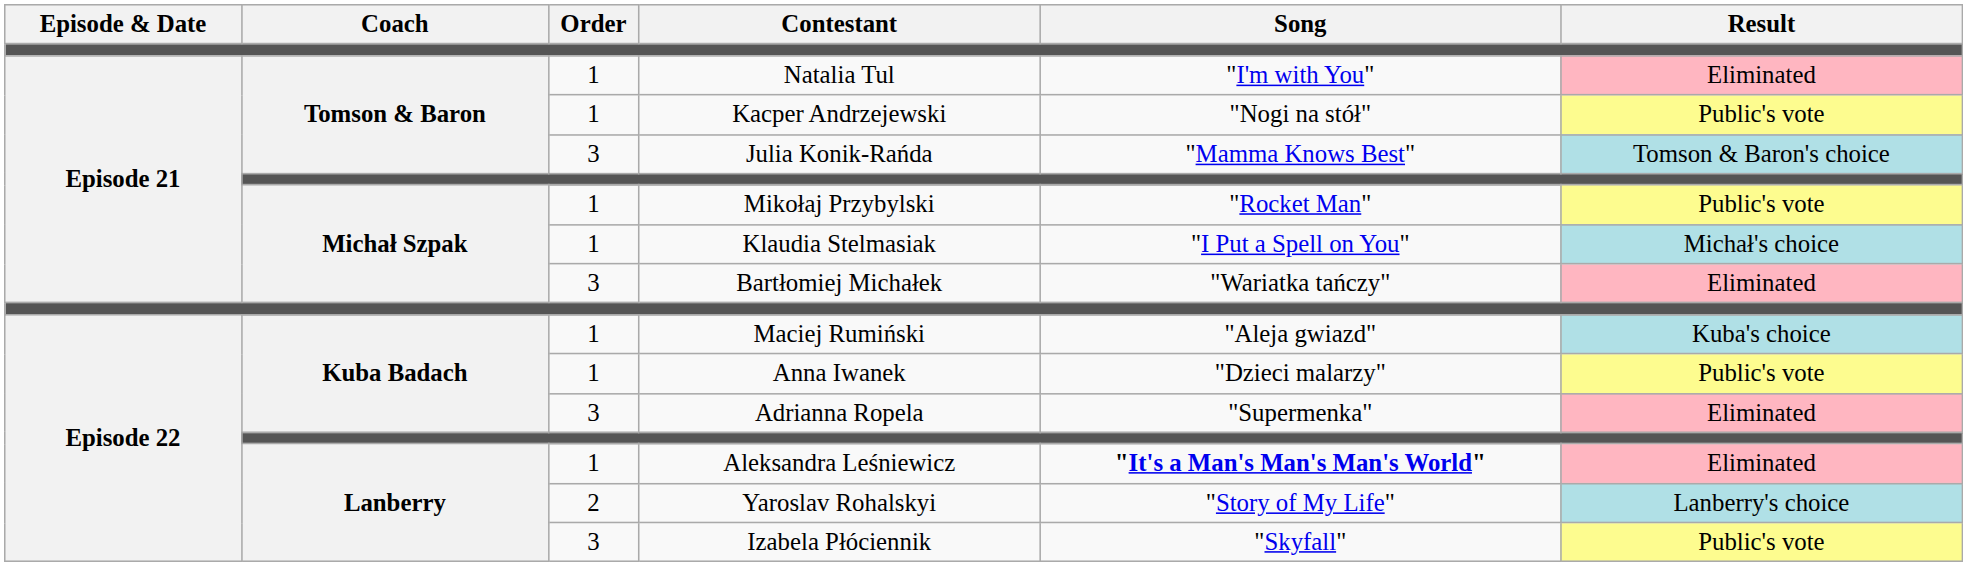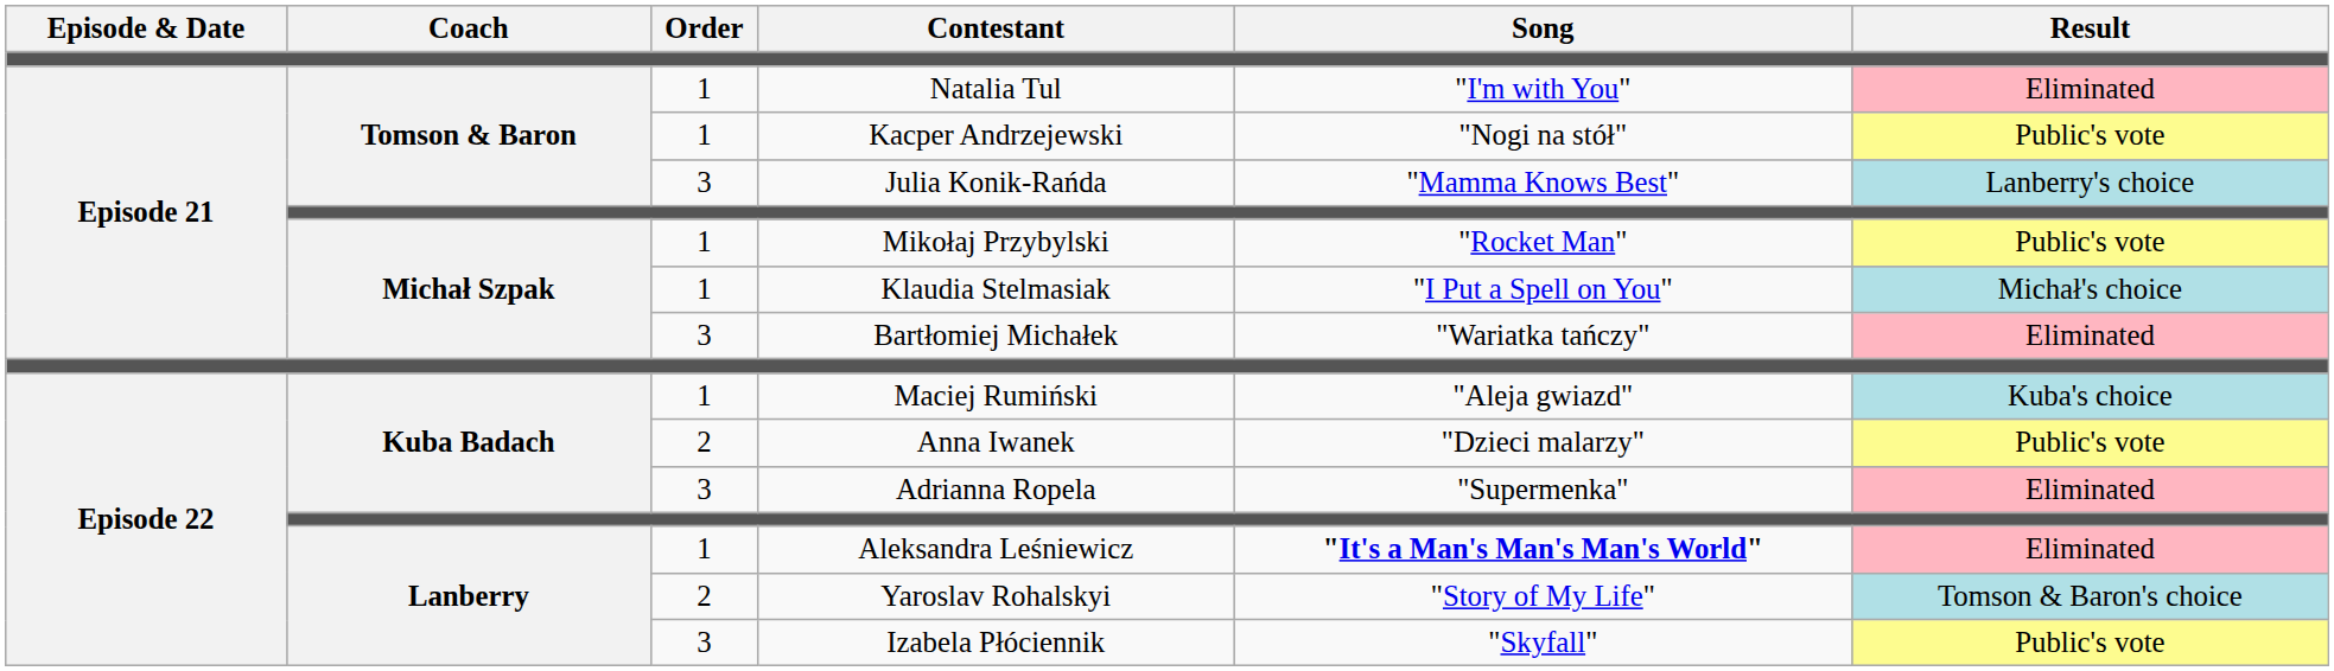Julia Konik-Rańda | Result: Tomson & Baron's choice -> Lanberry's choice
Anna Iwanek | Order: 1 -> 2
Yaroslav Rohalskyi | Result: Lanberry's choice -> Tomson & Baron's choice
